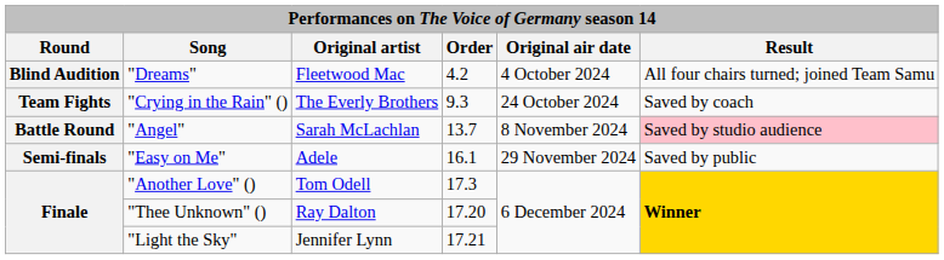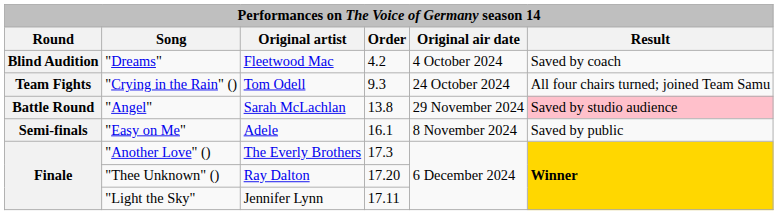"Dreams" | Result: All four chairs turned; joined Team Samu -> Saved by coach
"Crying in the Rain" () | Original artist: The Everly Brothers -> Tom Odell
"Crying in the Rain" () | Result: Saved by coach -> All four chairs turned; joined Team Samu
"Angel" | Order: 13.7 -> 13.8
"Angel" | Original air date: 8 November 2024 -> 29 November 2024
"Easy on Me" | Original air date: 29 November 2024 -> 8 November 2024
"Another Love" () | Original artist: Tom Odell -> The Everly Brothers
"Light the Sky" | Order: 17.21 -> 17.11
